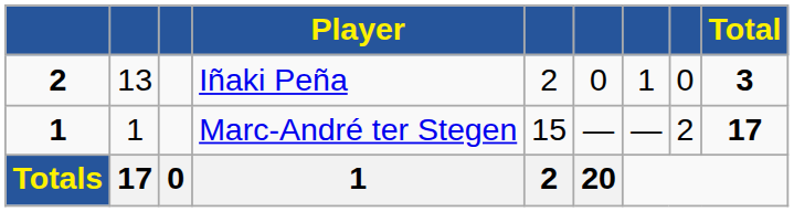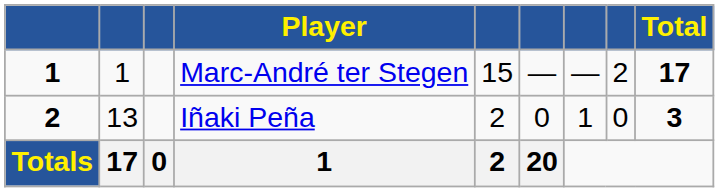rows swapped: Marc-André ter Stegen <-> Iñaki Peña
